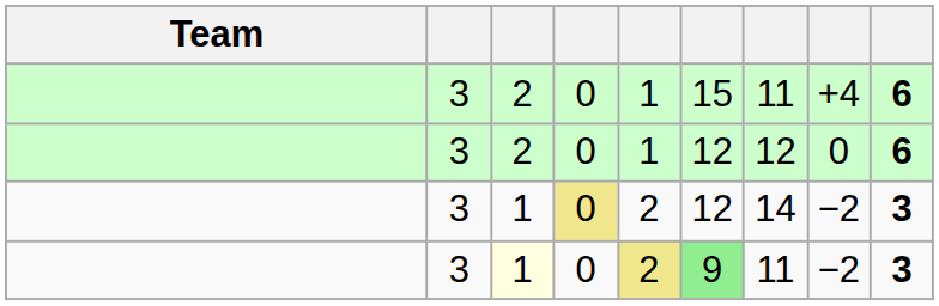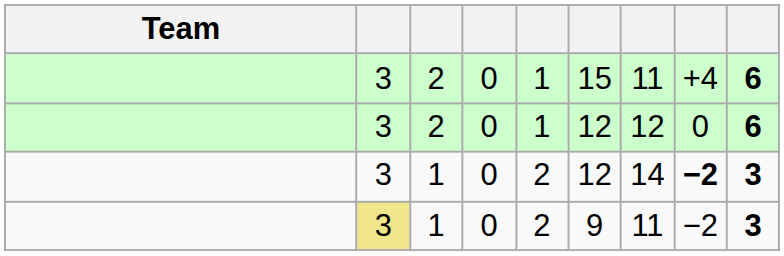row 4 | column 4: khaki background -> no background
row 4 | column 8: normal -> bold
row 5 | column 2: no background -> khaki background
row 5 | column 3: lightyellow background -> no background
row 5 | column 5: khaki background -> no background
row 5 | column 6: lightgreen background -> no background
